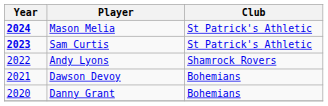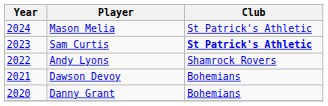Mason Melia | Year: bold -> normal
Sam Curtis | Year: bold -> normal
Sam Curtis | Club: normal -> bold
